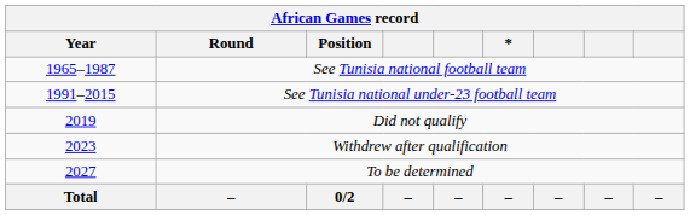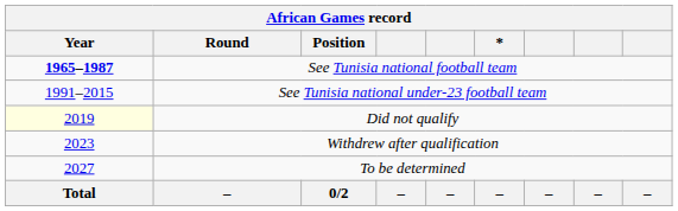See Tunisia national football team | Year: normal -> bold
Did not qualify | Year: no background -> lightyellow background
